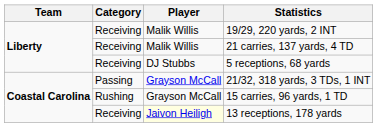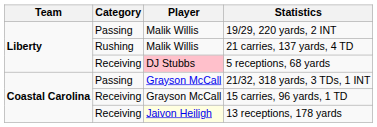19/29, 220 yards, 2 INT | Category: Receiving -> Passing
21 carries, 137 yards, 4 TD | Category: Receiving -> Rushing
5 receptions, 68 yards | Player: no background -> pink background
15 carries, 96 yards, 1 TD | Category: Rushing -> Receiving
